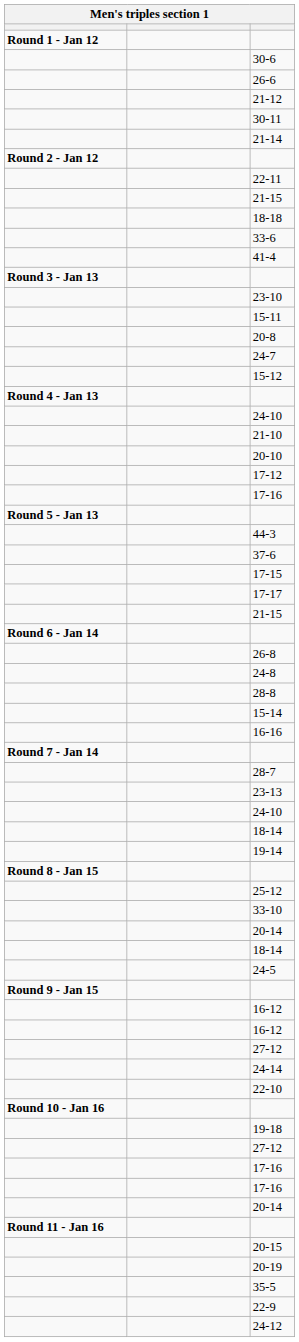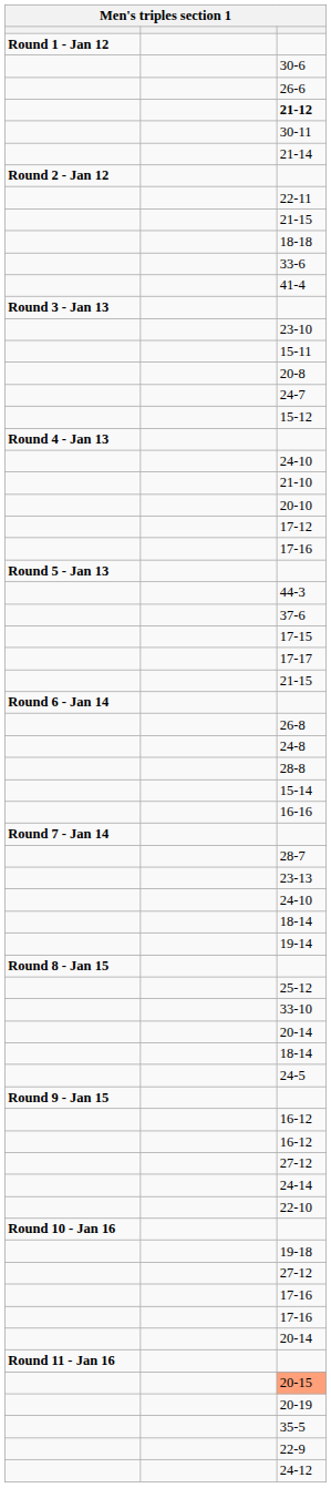21-12 | column 3: normal -> bold
20-15 | column 3: no background -> lightsalmon background
